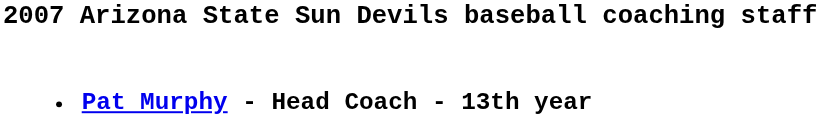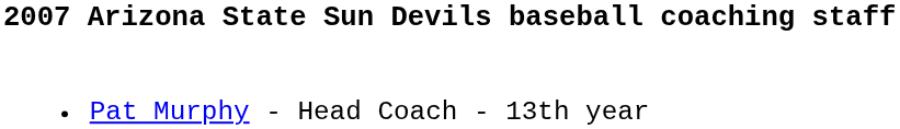Pat Murphy - Head Coach - 13th year | column 1: bold -> normal
